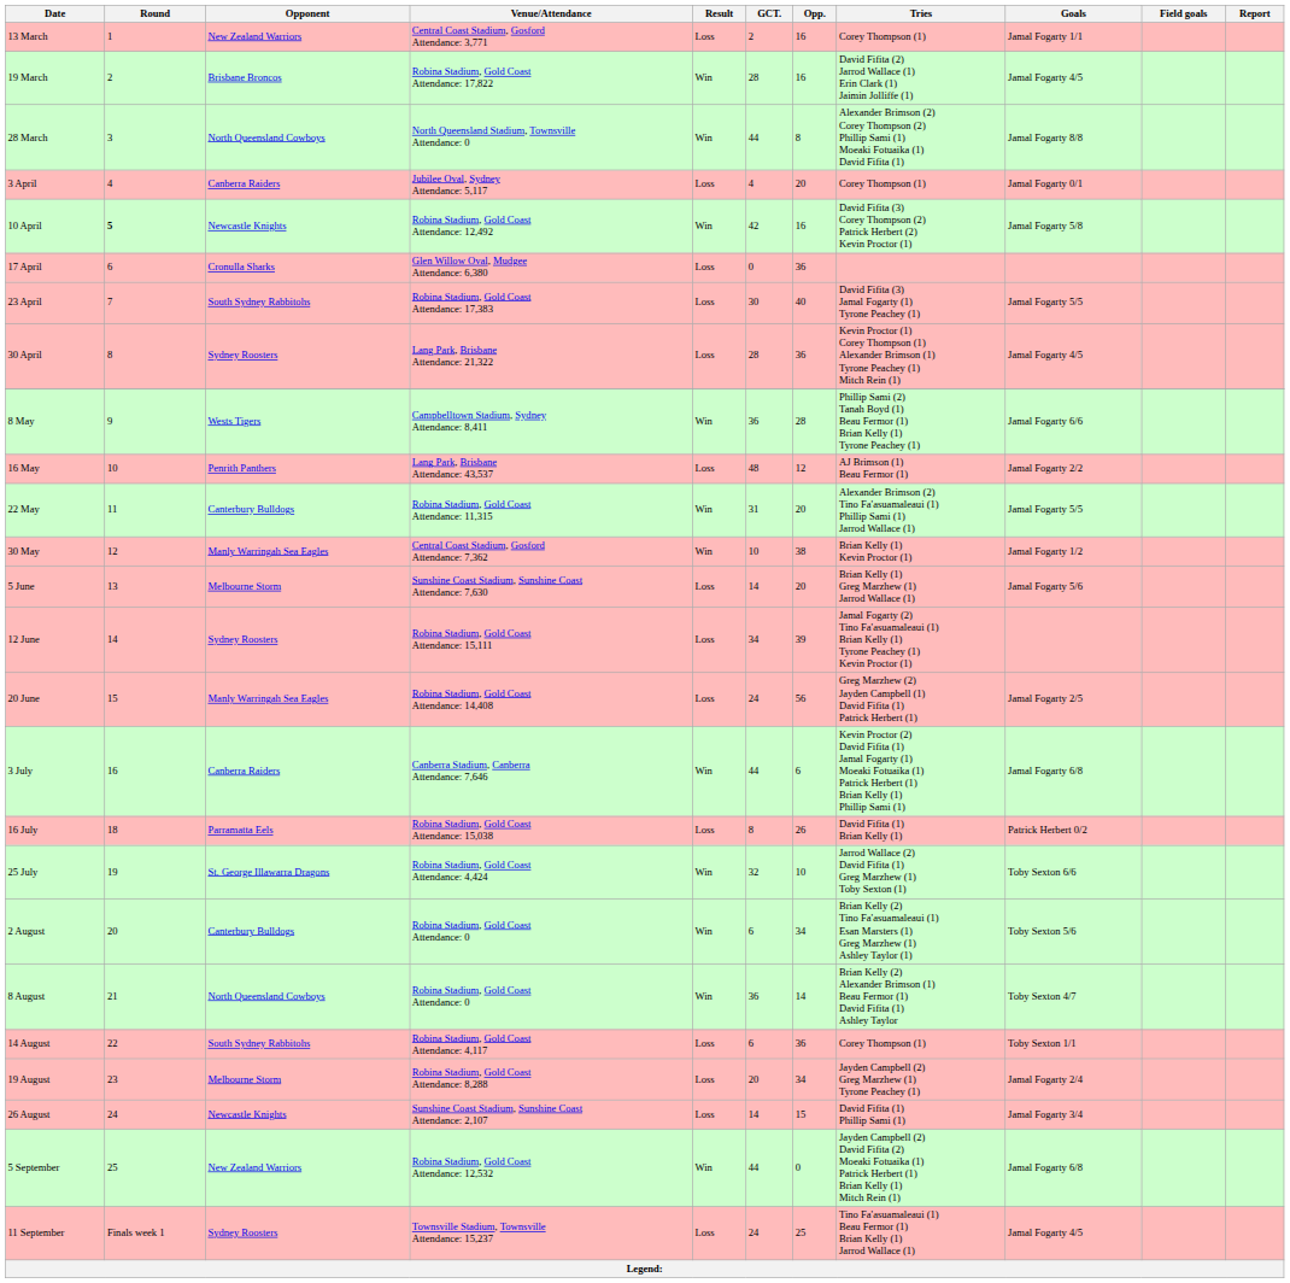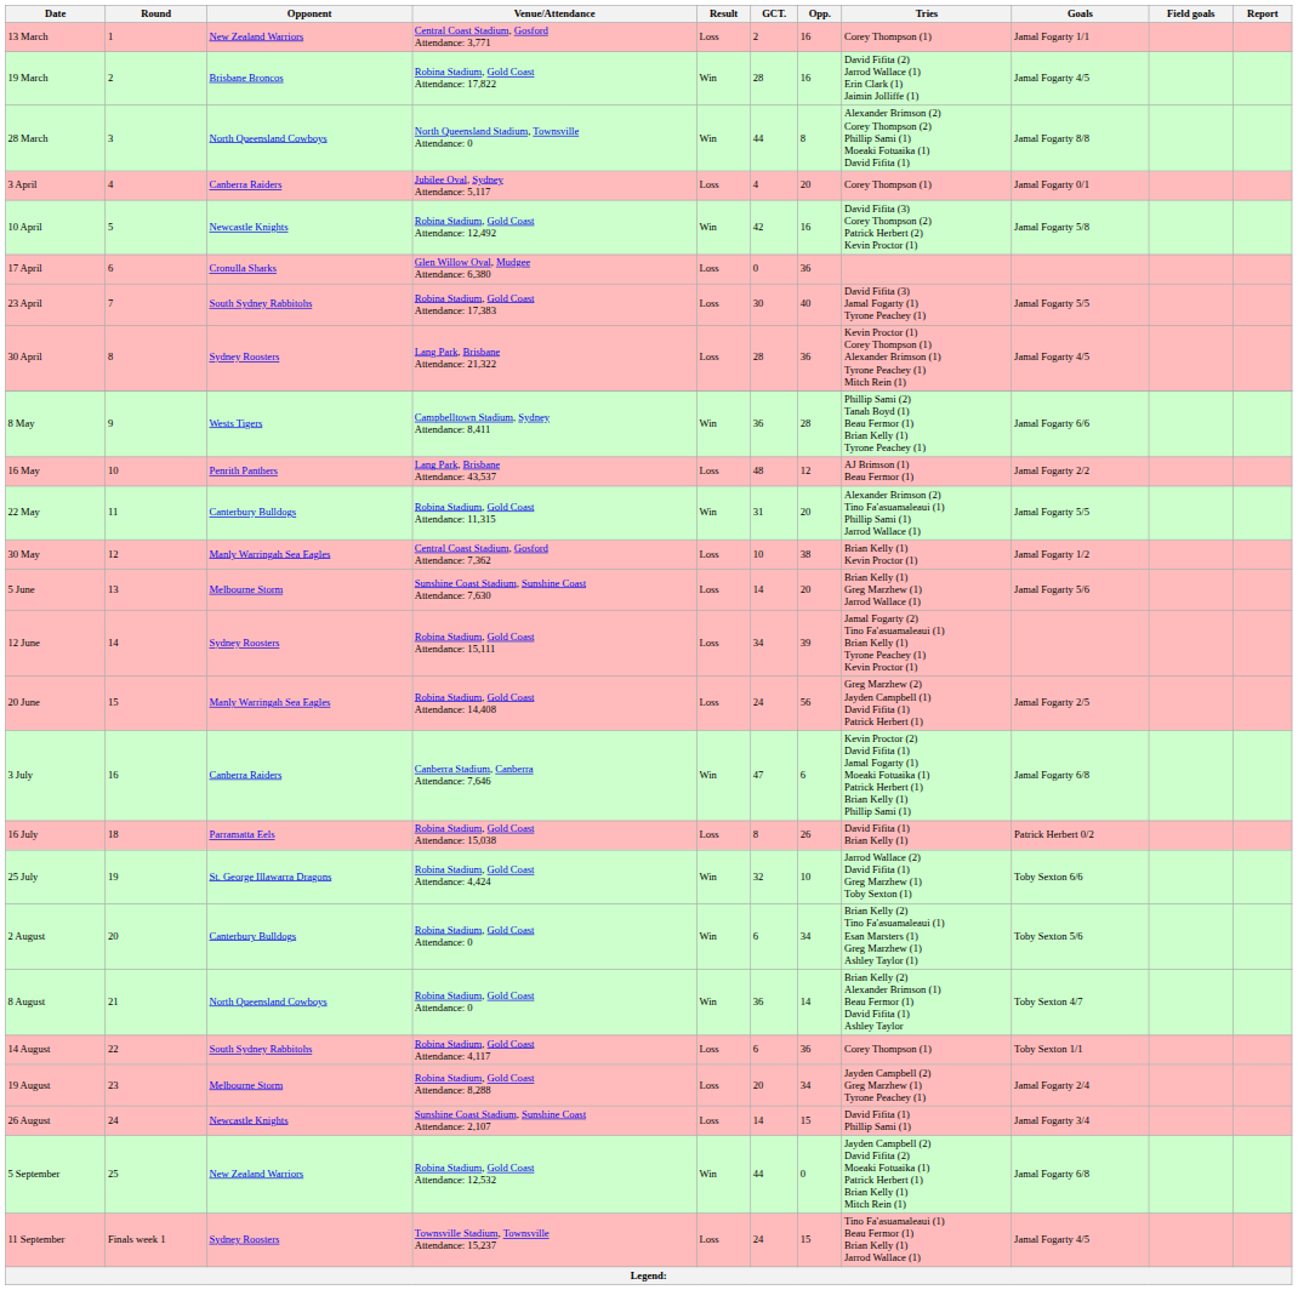10 April | Round: bold -> normal
30 May | Result: Win -> Loss
3 July | GCT.: 44 -> 47
11 September | Opp.: 25 -> 15
